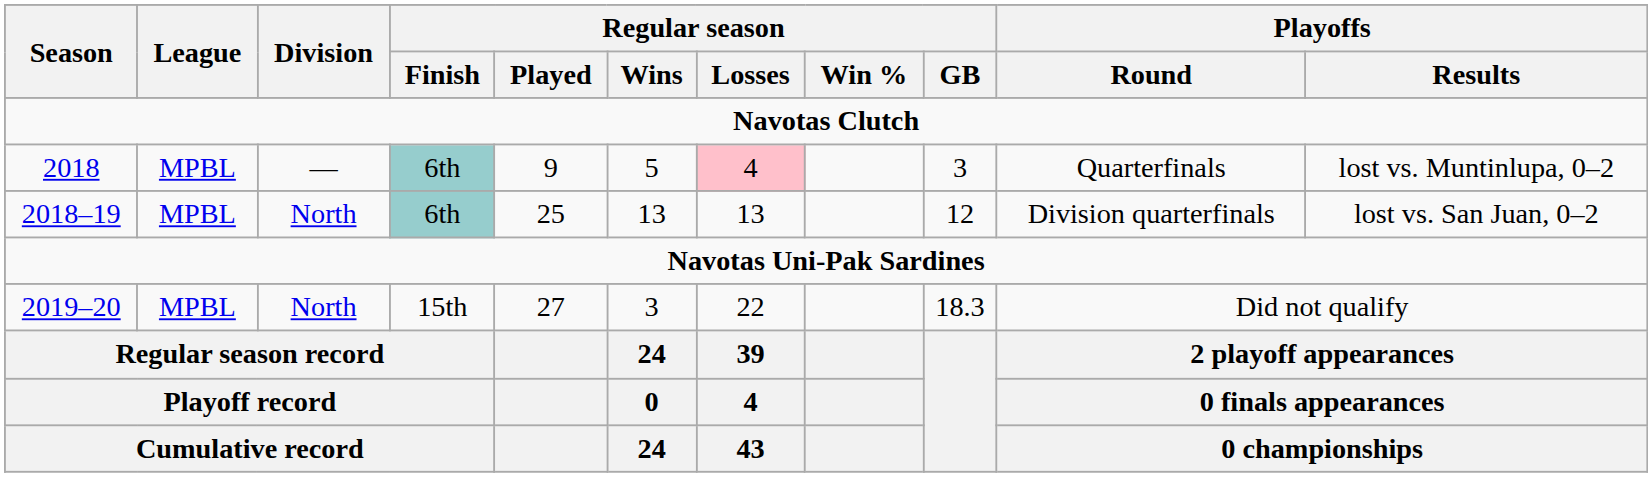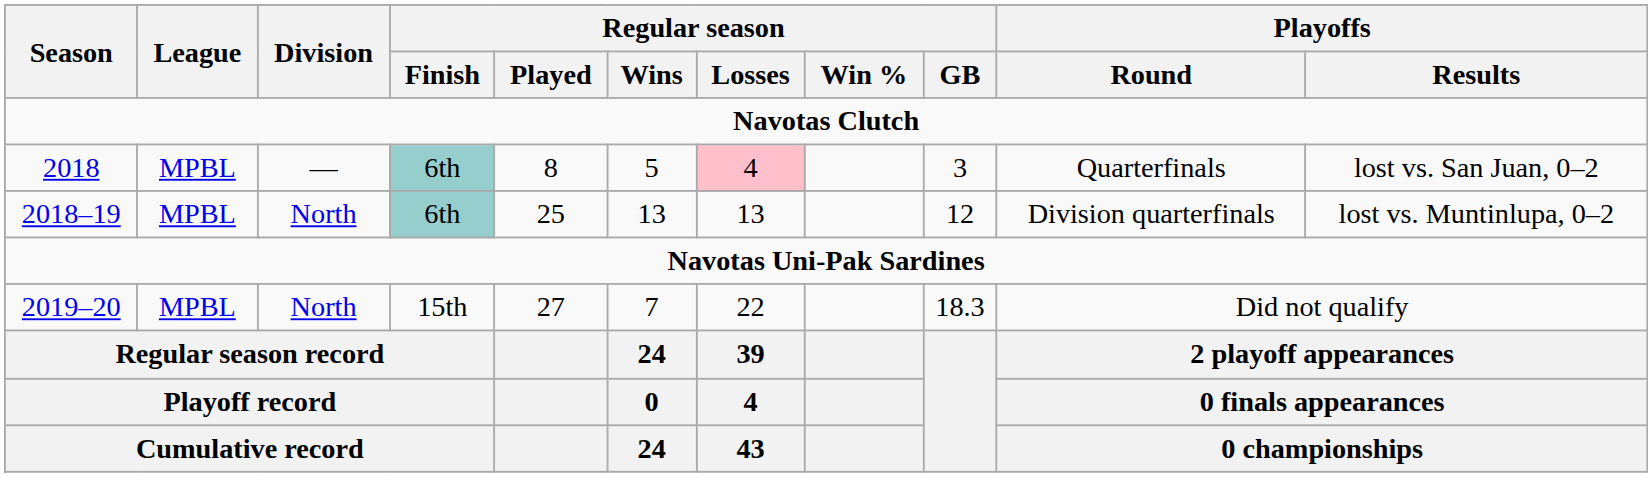2018 | Regular season / Played: 9 -> 8
2018 | Playoffs / Results: lost vs. Muntinlupa, 0–2 -> lost vs. San Juan, 0–2
2018–19 | Playoffs / Results: lost vs. San Juan, 0–2 -> lost vs. Muntinlupa, 0–2
2019–20 | Regular season / Wins: 3 -> 7
